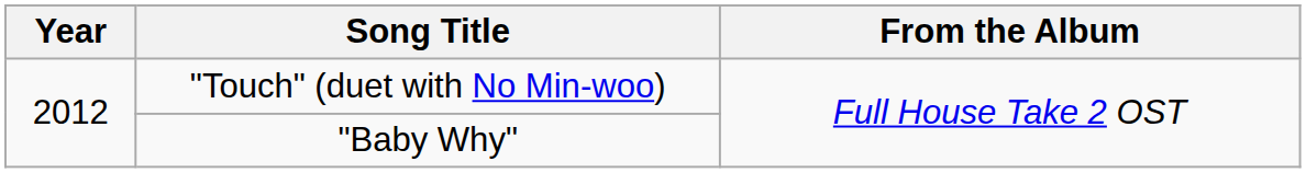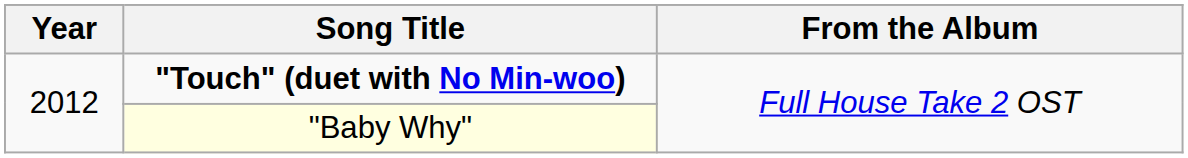"Touch" (duet with No Min-woo) | Song Title: normal -> bold
"Baby Why" | Song Title: no background -> lightyellow background
